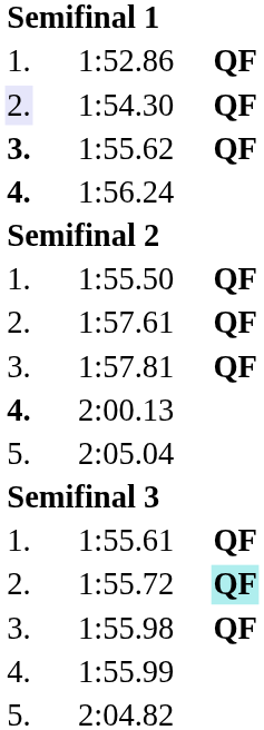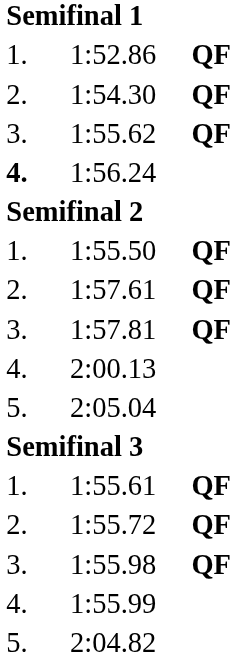1:54.30 | column 1: lavender background -> no background
1:55.62 | column 1: bold -> normal
2:00.13 | column 1: bold -> normal
1:55.72 | column 3: paleturquoise background -> no background
